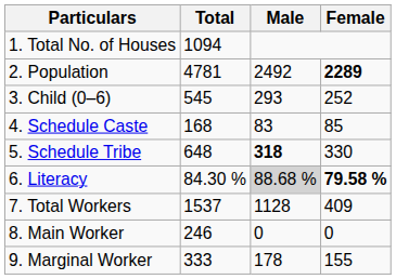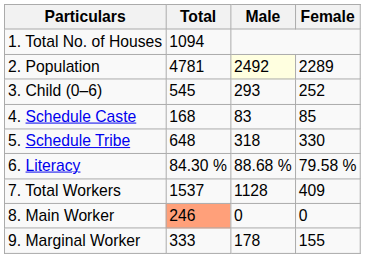2. Population | Male: no background -> lightyellow background
2. Population | Female: bold -> normal
5. Schedule Tribe | Male: bold -> normal
6. Literacy | Male: lightgrey background -> no background
6. Literacy | Female: bold -> normal
8. Main Worker | Total: no background -> lightsalmon background
